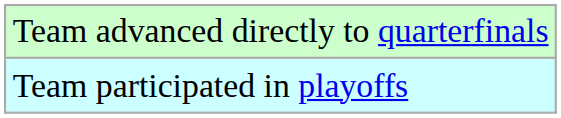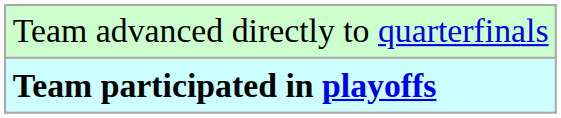row 2 | column 1: normal -> bold
